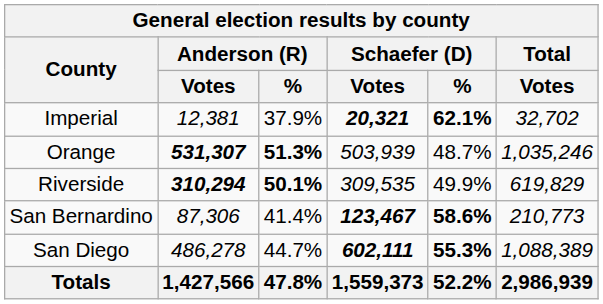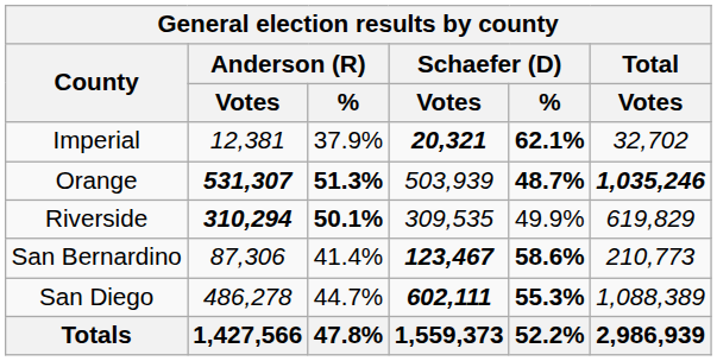Orange | Schaefer (D) / %: normal -> bold
Orange | Total / Votes: normal -> bold
